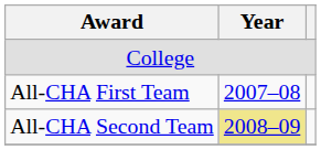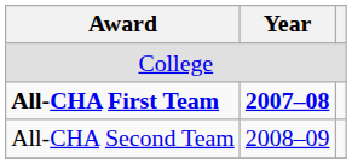All-CHA First Team | Award: normal -> bold
All-CHA First Team | Year: normal -> bold
All-CHA Second Team | Year: khaki background -> no background
